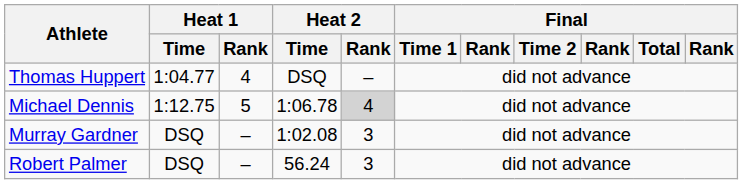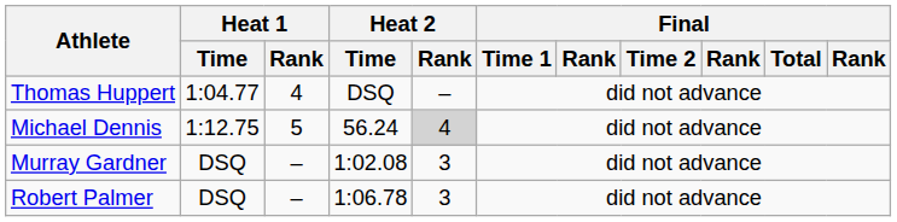Michael Dennis | Heat 2 / Time: 1:06.78 -> 56.24
Robert Palmer | Heat 2 / Time: 56.24 -> 1:06.78
